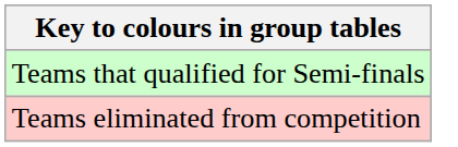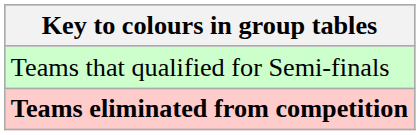row 3 | column 1: normal -> bold
